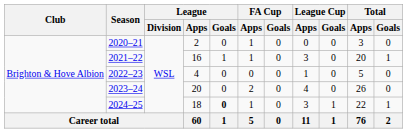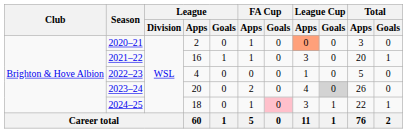2020–21 | League Cup / Apps: no background -> lightsalmon background
2023–24 | League Cup / Goals: no background -> lightgrey background
2024–25 | League / Goals: bold -> normal
2024–25 | FA Cup / Goals: no background -> pink background
